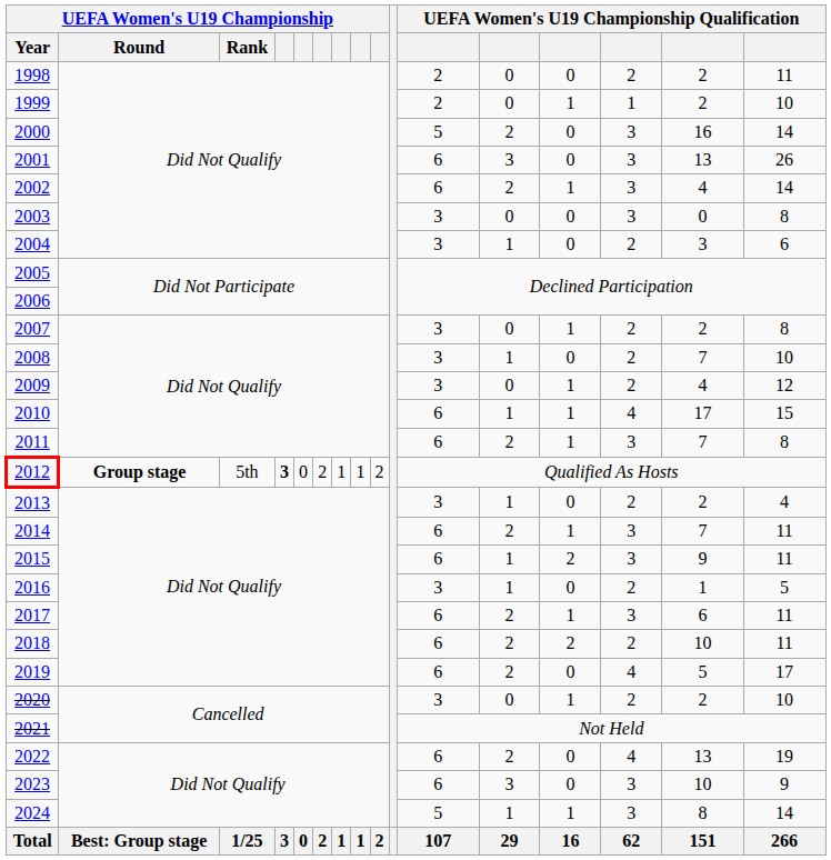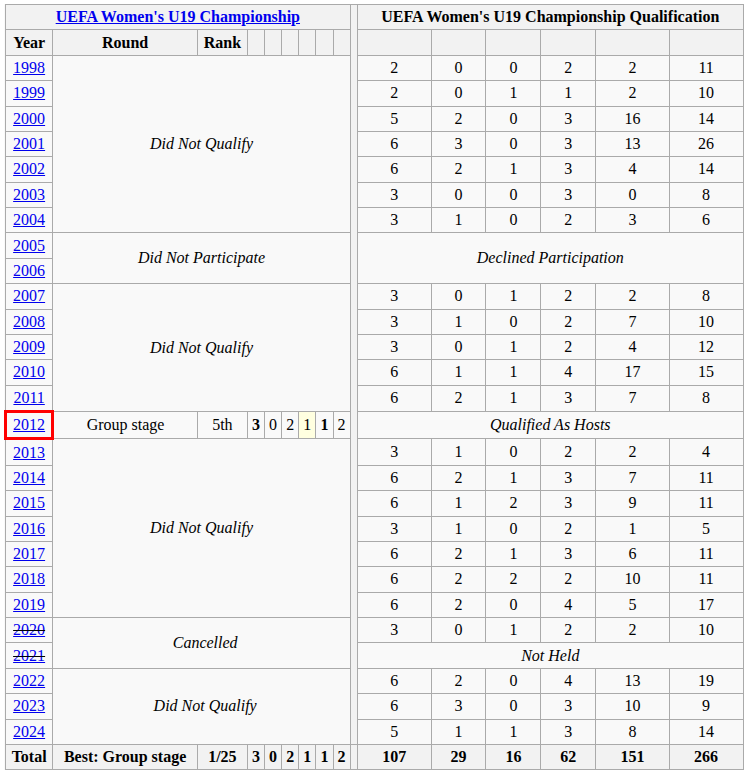2012 | UEFA Women's U19 Championship / Round: bold -> normal
2012 | column 7: no background -> lightyellow background
2012 | column 8: normal -> bold
